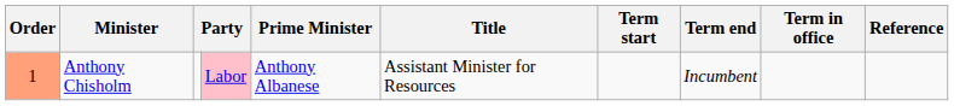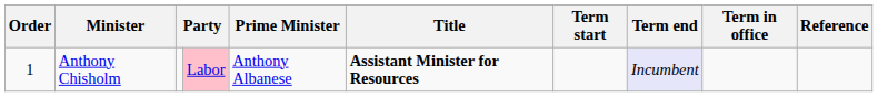Anthony Chisholm | Order: lightsalmon background -> no background
Anthony Chisholm | Title: normal -> bold
Anthony Chisholm | Term end: no background -> lavender background
